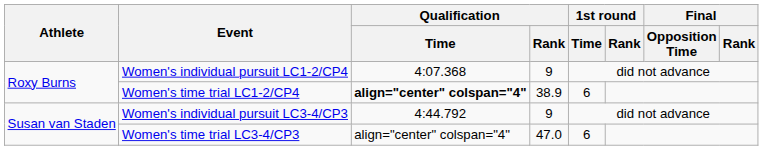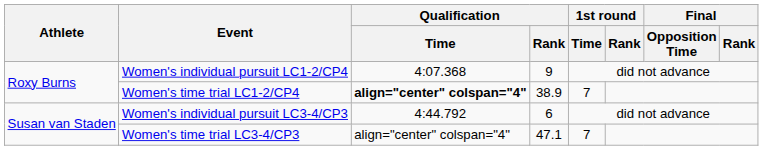Women's time trial LC1-2/CP4 | 1st round / Time: 6 -> 7
Women's individual pursuit LC3-4/CP3 | Qualification / Rank: 9 -> 6
Women's time trial LC3-4/CP3 | Qualification / Rank: 47.0 -> 47.1
Women's time trial LC3-4/CP3 | 1st round / Time: 6 -> 7
